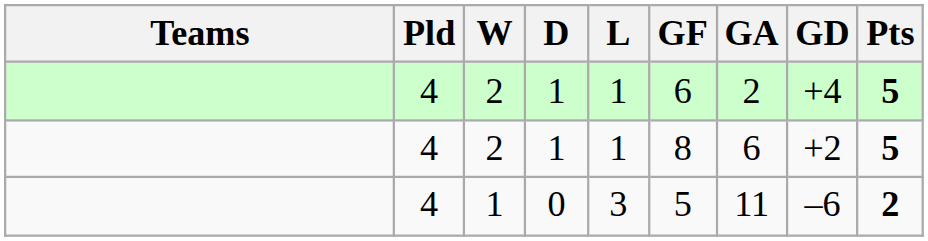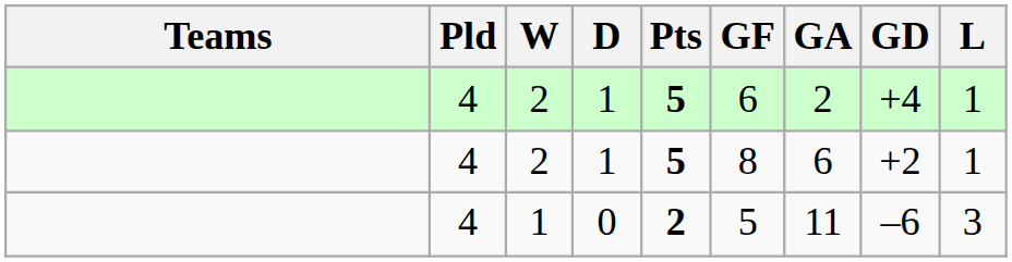columns swapped: L <-> Pts
